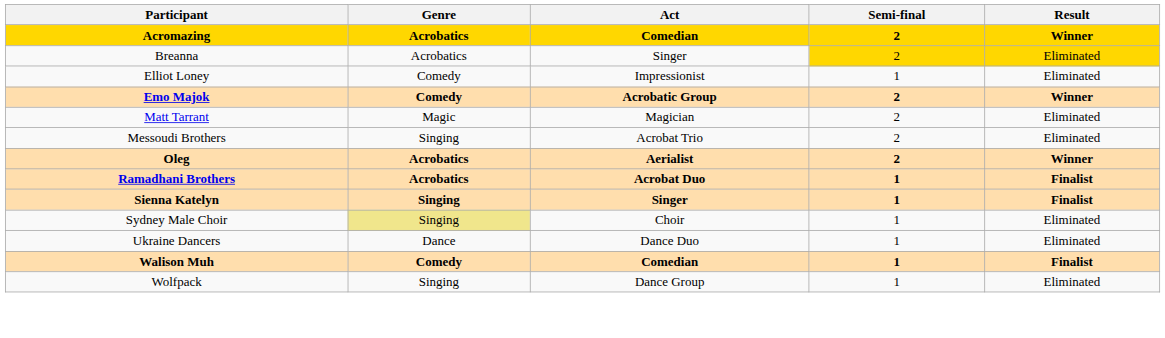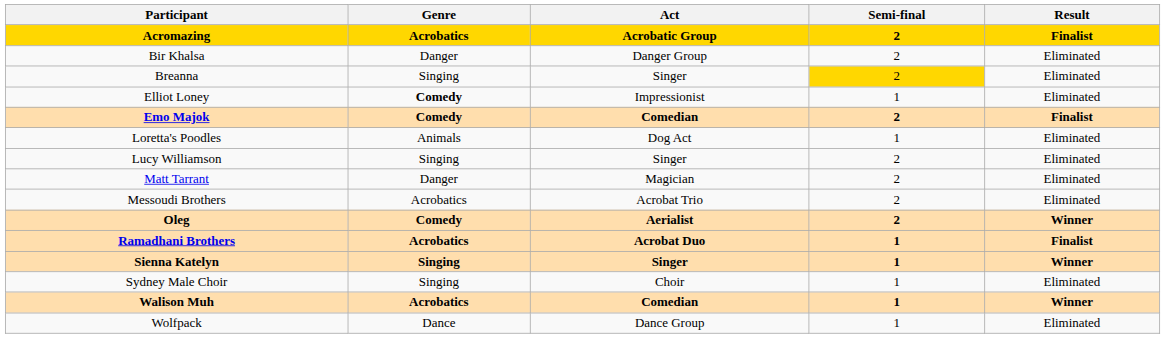Acromazing | Act: Comedian -> Acrobatic Group
Acromazing | Result: Winner -> Finalist
+ row: Bir Khalsa | Danger | Danger Group | 2 | Eliminated
Breanna | Genre: Acrobatics -> Singing
Breanna | Result: gold background -> no background
Elliot Loney | Genre: normal -> bold
Emo Majok | Act: Acrobatic Group -> Comedian
Emo Majok | Result: Winner -> Finalist
+ row: Loretta's Poodles | Animals | Dog Act | 1 | Eliminated
+ row: Lucy Williamson | Singing | Singer | 2 | Eliminated
Matt Tarrant | Genre: Magic -> Danger
Messoudi Brothers | Genre: Singing -> Acrobatics
Oleg | Genre: Acrobatics -> Comedy
Sienna Katelyn | Result: Finalist -> Winner
Sydney Male Choir | Genre: khaki background -> no background
- row: Ukraine Dancers | Dance | Dance Duo | 1 | Eliminated
Walison Muh | Genre: Comedy -> Acrobatics
Walison Muh | Result: Finalist -> Winner
Wolfpack | Genre: Singing -> Dance
